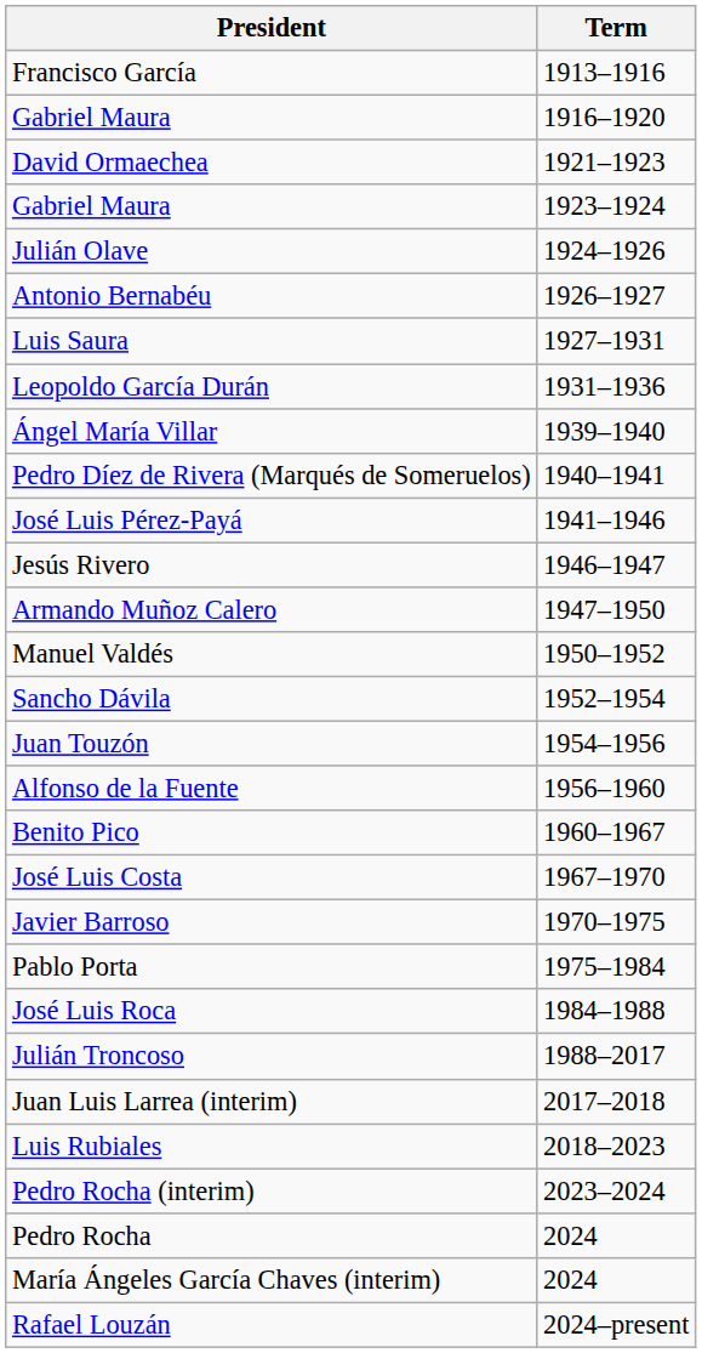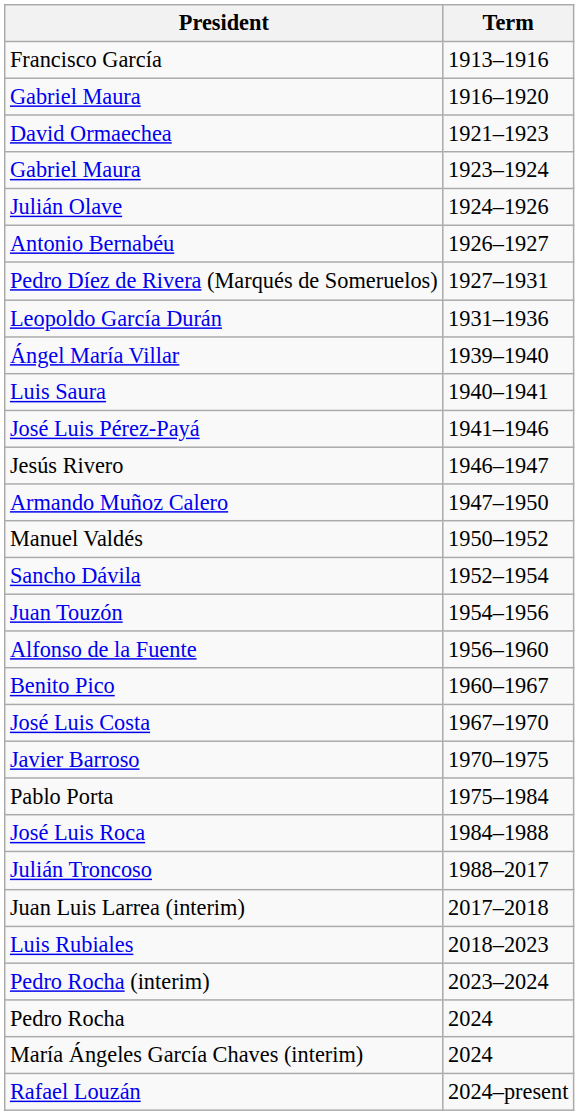row 8 | President: Luis Saura -> Pedro Díez de Rivera (Marqués de Someruelos)
row 11 | President: Pedro Díez de Rivera (Marqués de Someruelos) -> Luis Saura
